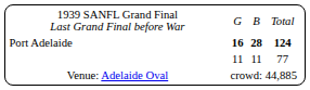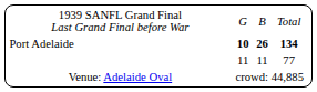Port Adelaide | column 2: 16 -> 10
Port Adelaide | column 3: 28 -> 26
Port Adelaide | column 4: 124 -> 134
